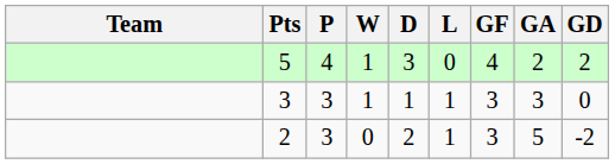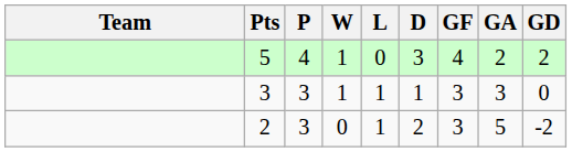columns swapped: D <-> L
